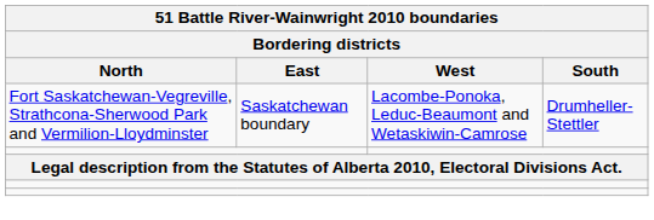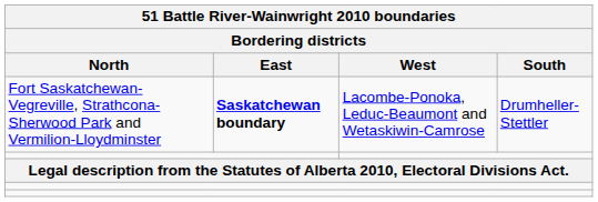row 4 | East: normal -> bold
